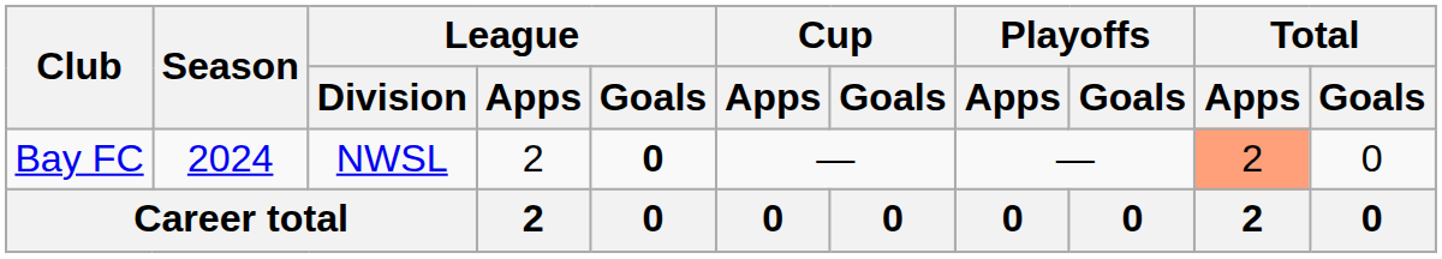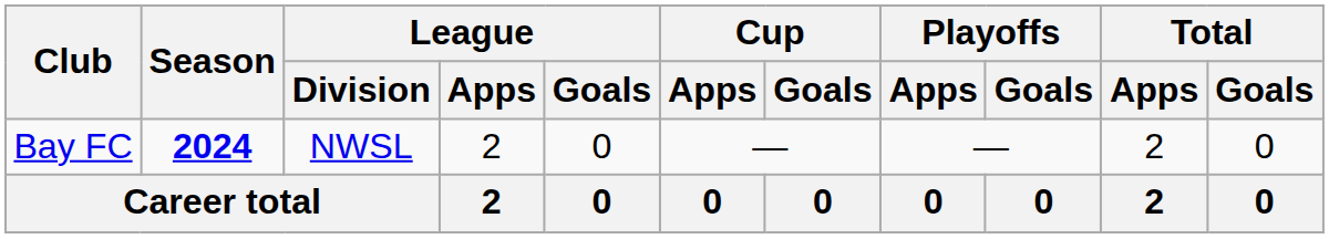Bay FC | Season: normal -> bold
Bay FC | League / Goals: bold -> normal
Bay FC | Total / Apps: lightsalmon background -> no background
